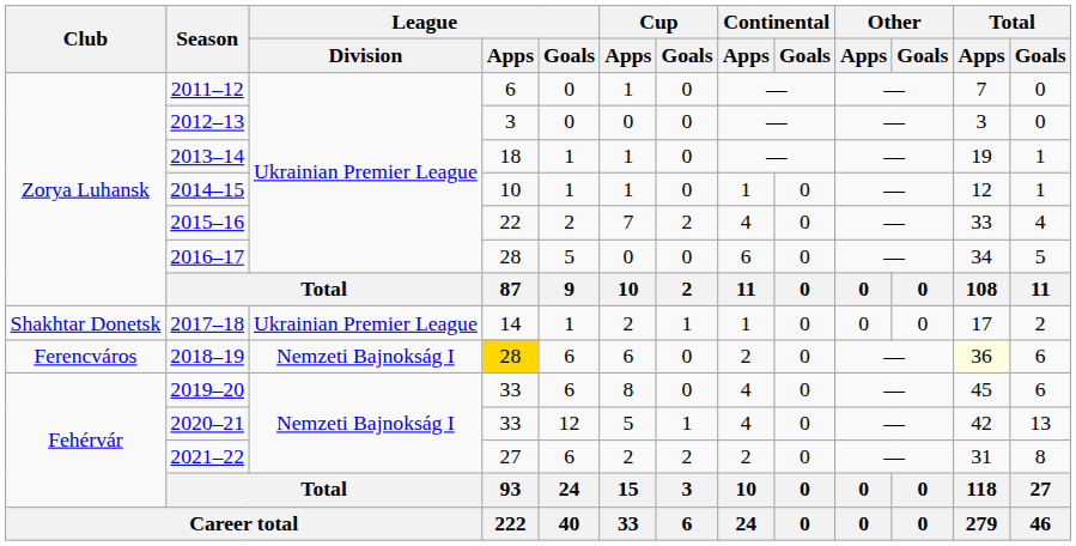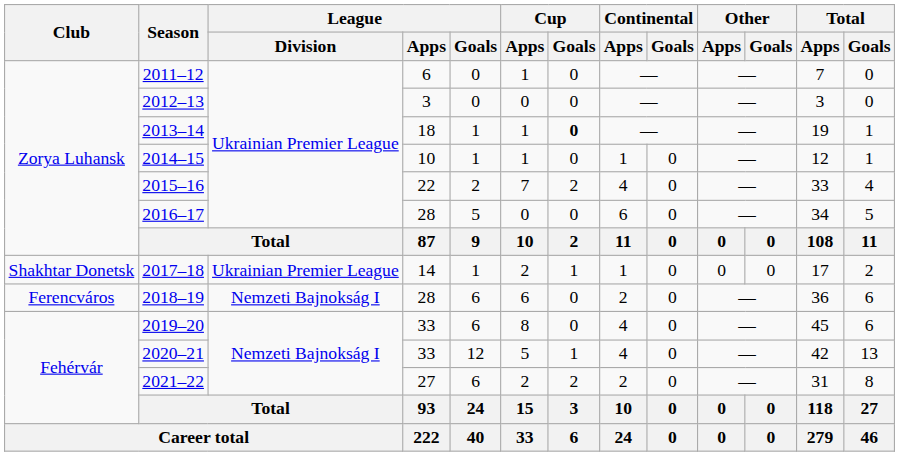2013–14 | Cup / Goals: normal -> bold
2018–19 | League / Apps: gold background -> no background
2018–19 | Total / Apps: lightyellow background -> no background
